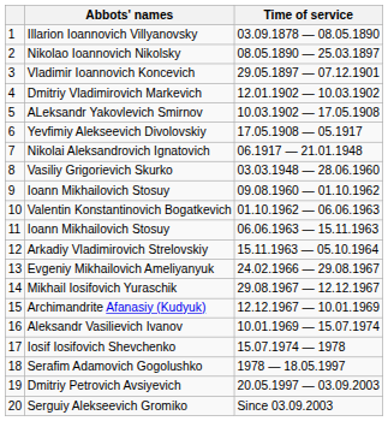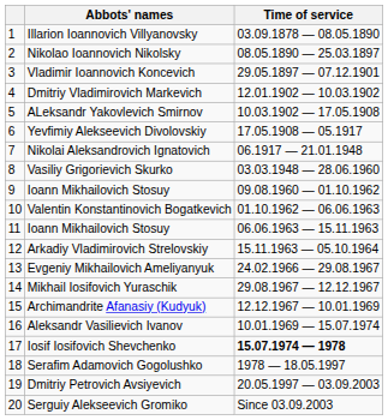Iosif Iosifovich Shevchenko | Time of service: normal -> bold
